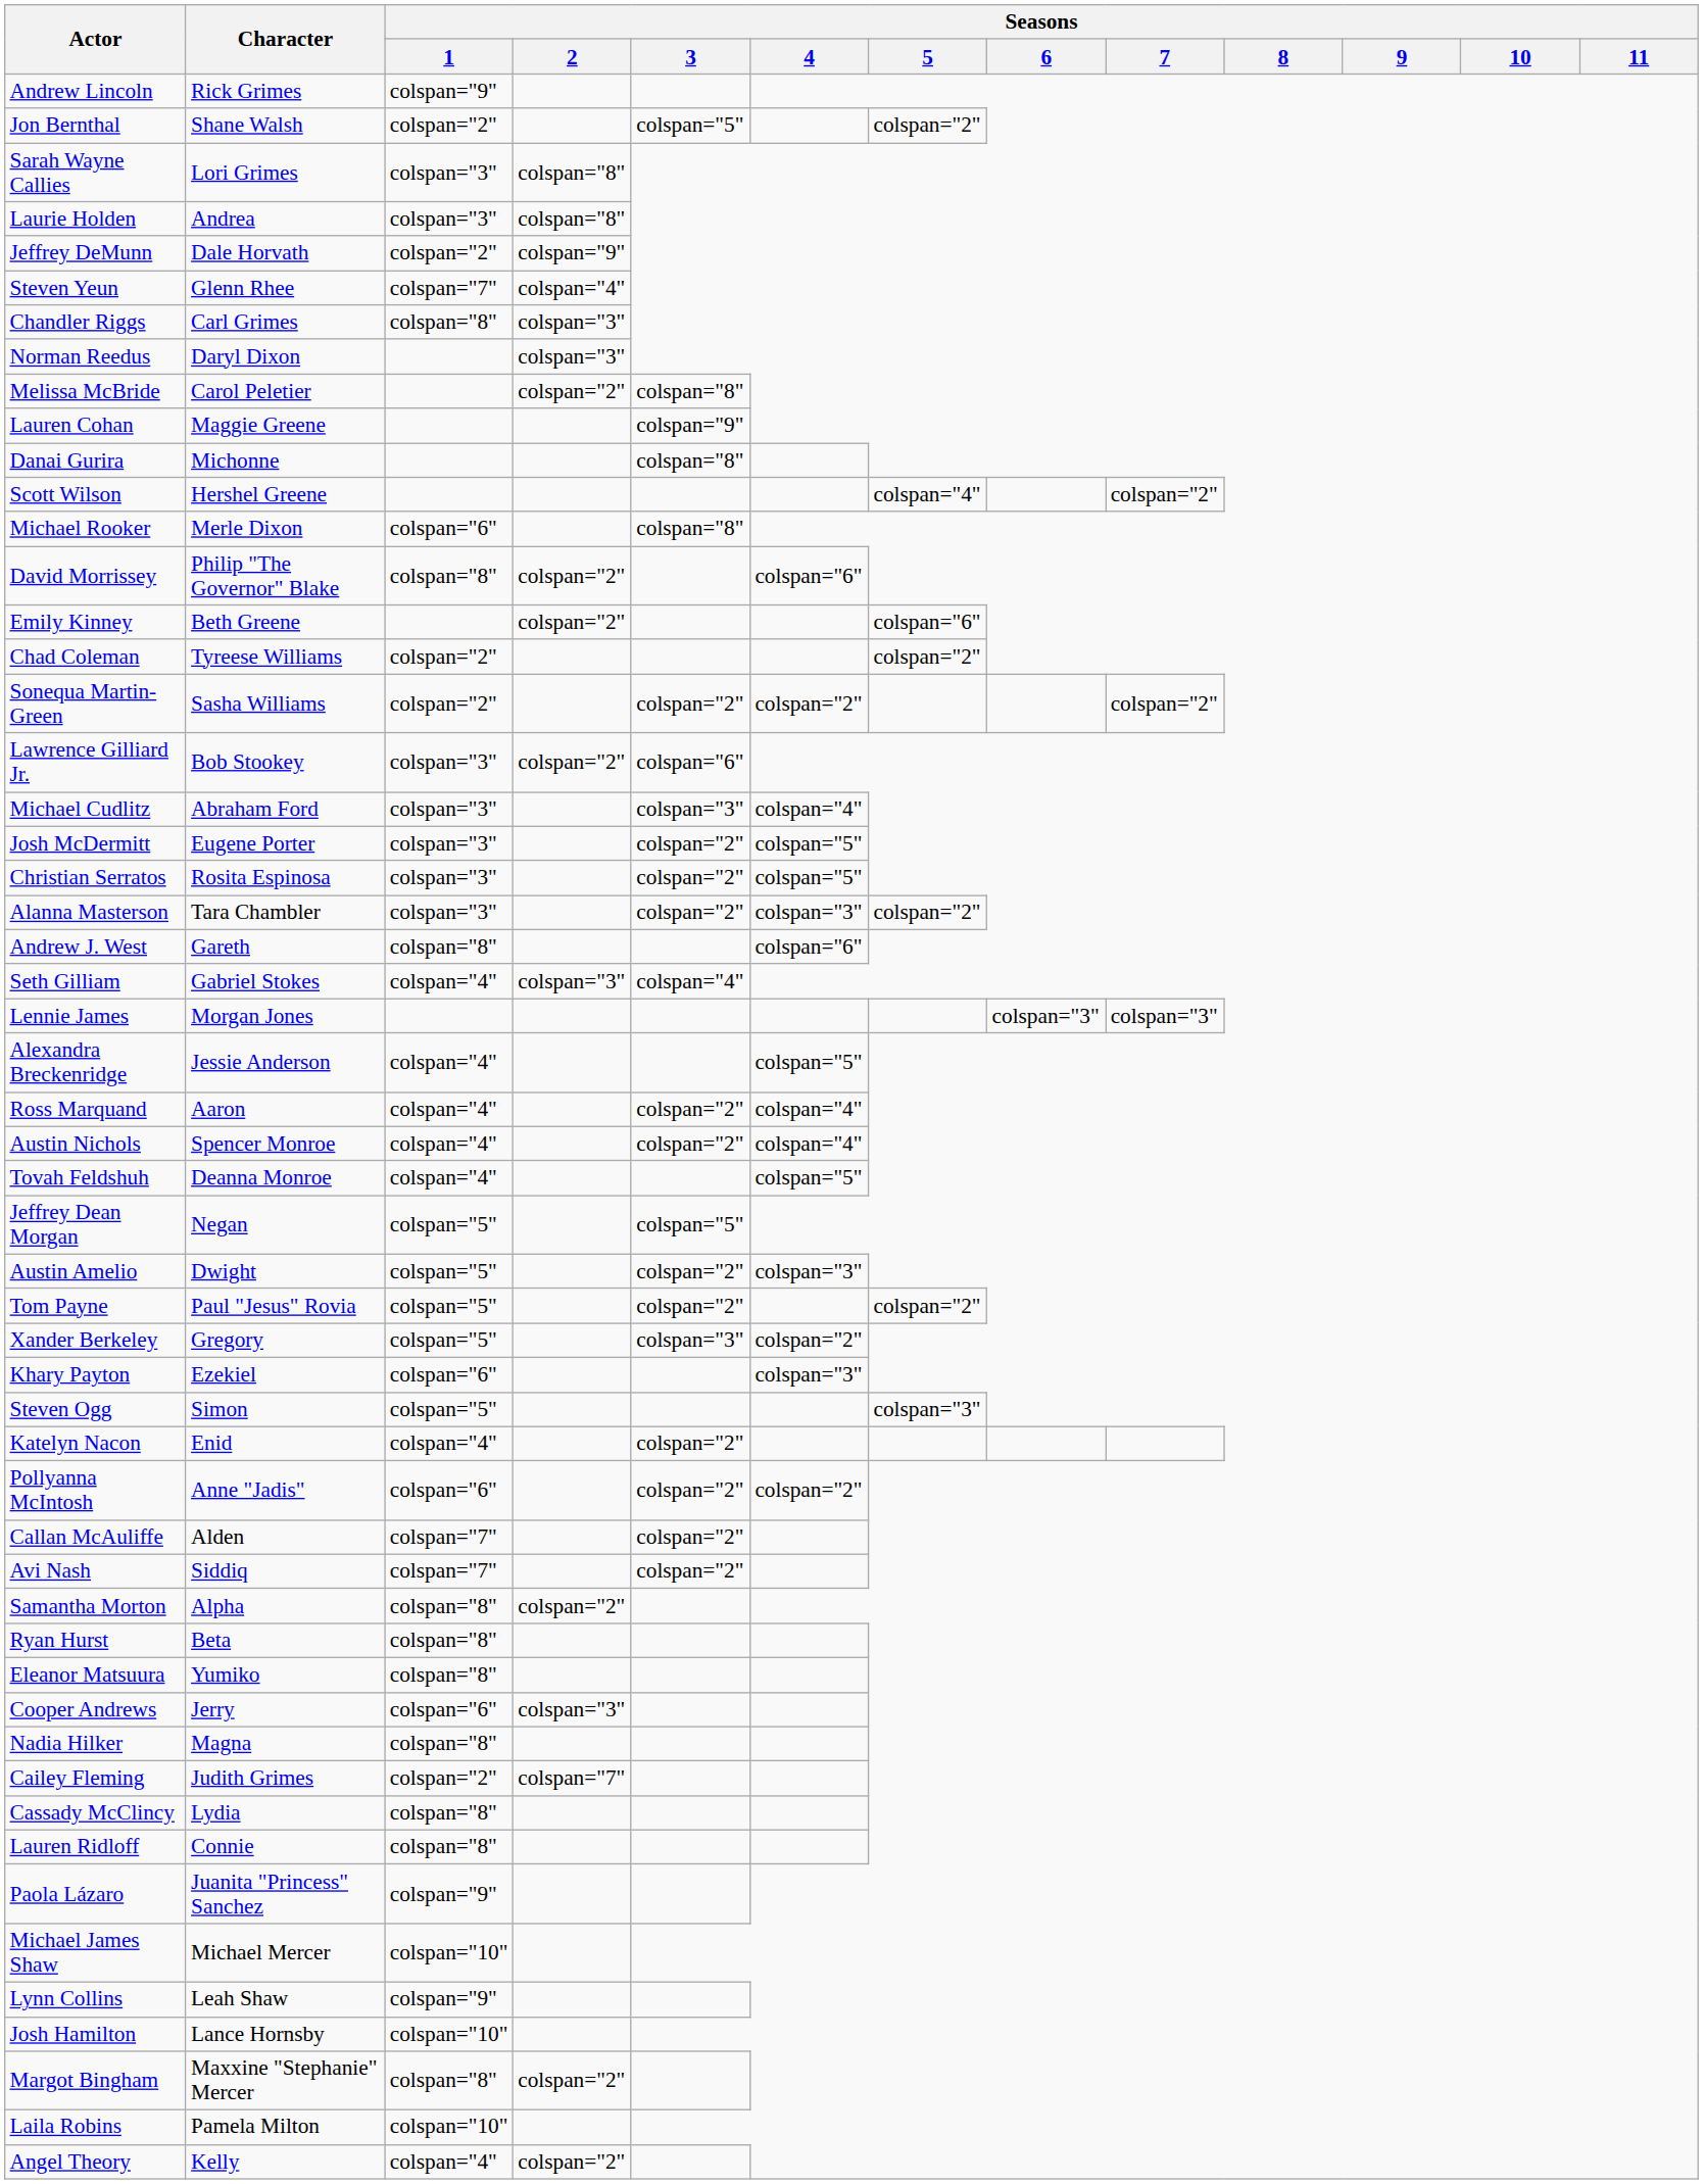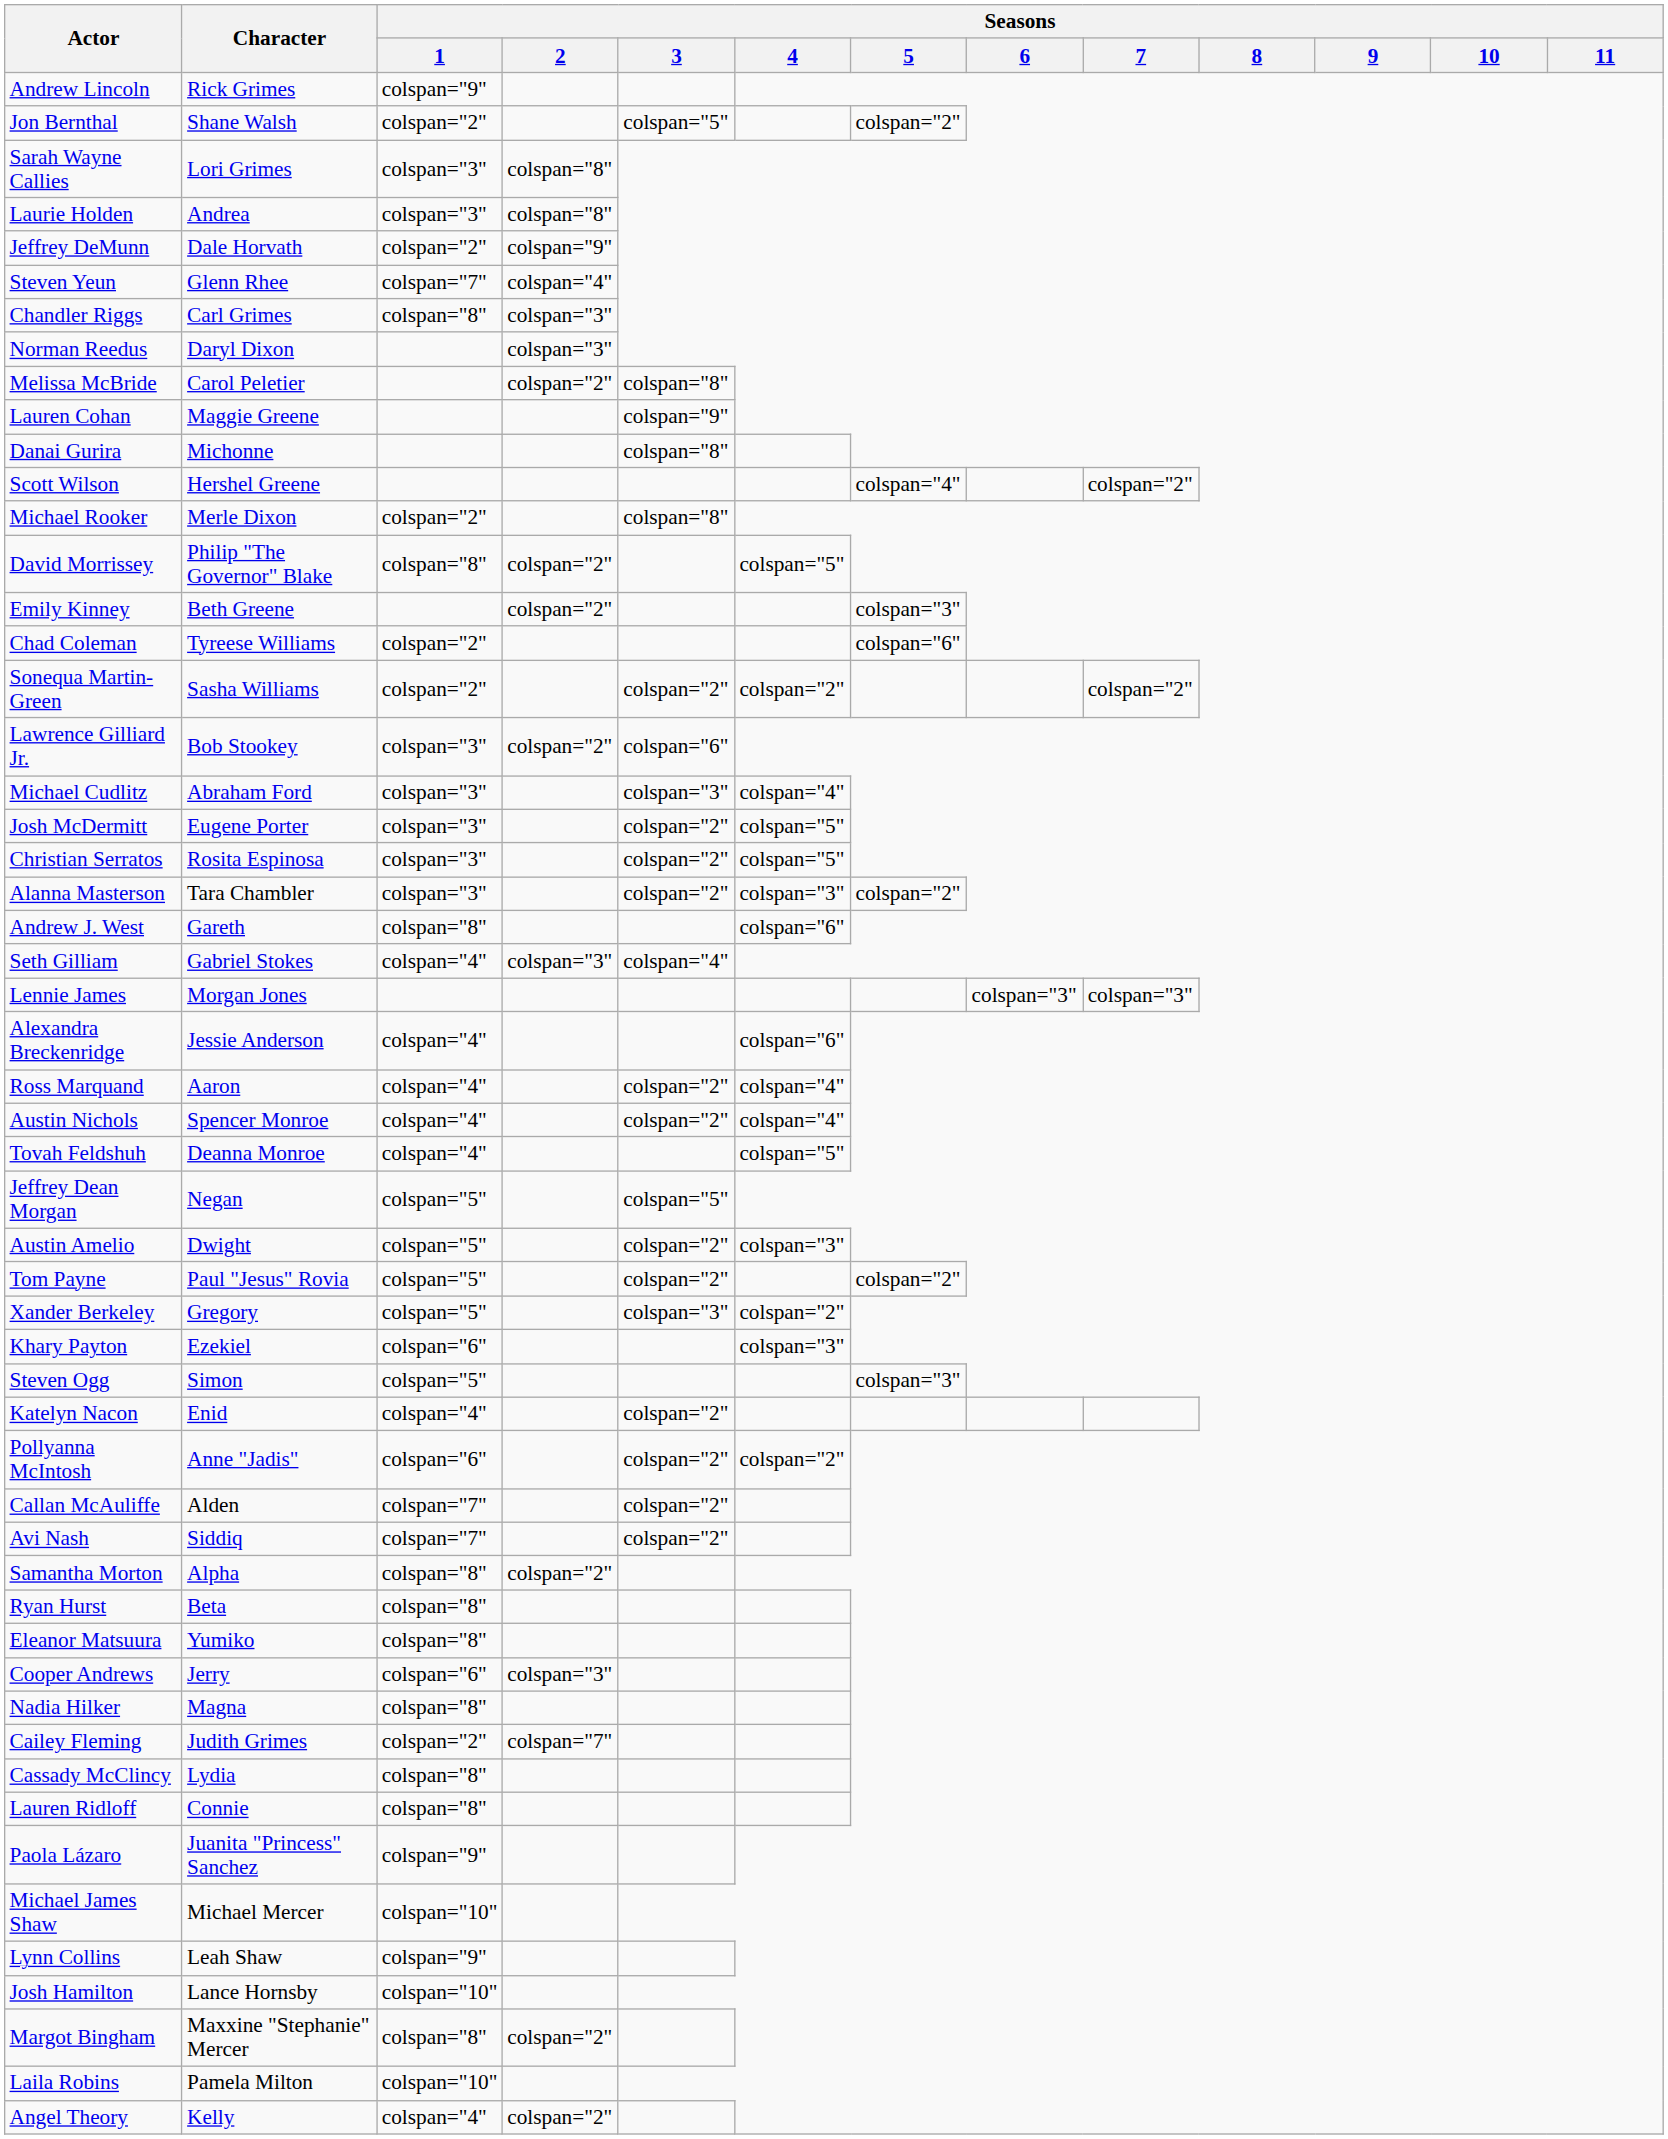Michael Rooker | Seasons / 1: colspan="6" -> colspan="2"
David Morrissey | Seasons / 4: colspan="6" -> colspan="5"
Emily Kinney | Seasons / 5: colspan="6" -> colspan="3"
Chad Coleman | Seasons / 5: colspan="2" -> colspan="6"
Alexandra Breckenridge | Seasons / 4: colspan="5" -> colspan="6"
